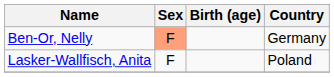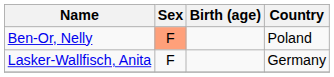Ben-Or, Nelly | Country: Germany -> Poland
Lasker-Wallfisch, Anita | Country: Poland -> Germany
